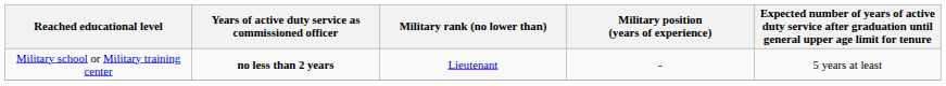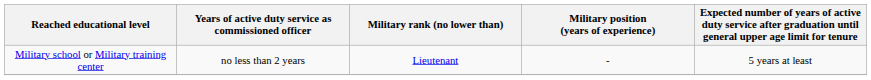Military school or Military training center | Years of active duty service as commissioned officer: bold -> normal
